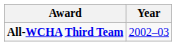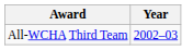row 2 | Award: bold -> normal
